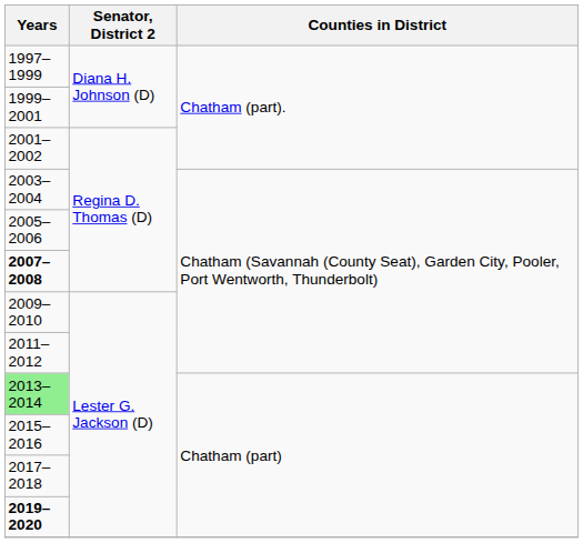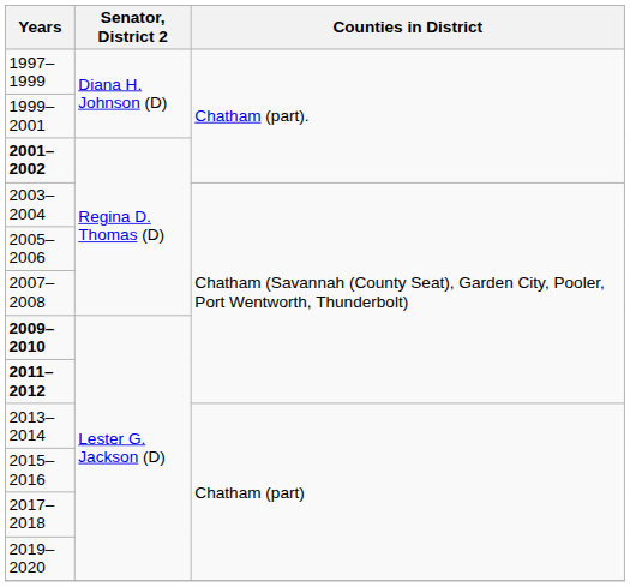2001–2002 | Years: normal -> bold
2007–2008 | Years: bold -> normal
2009–2010 | Years: normal -> bold
2011–2012 | Years: normal -> bold
2013–2014 | Years: lightgreen background -> no background
2019–2020 | Years: bold -> normal
